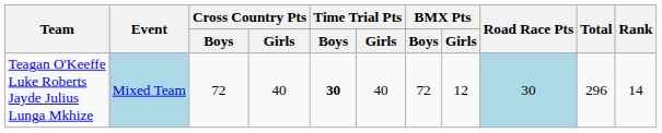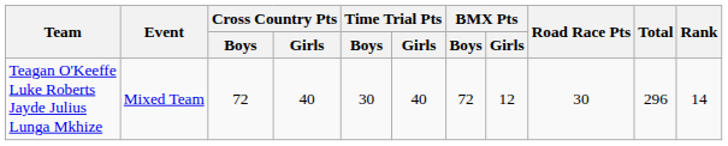Teagan O'Keeffe Luke Roberts Jayde Julius Lunga Mkhize | Event: lightblue background -> no background
Teagan O'Keeffe Luke Roberts Jayde Julius Lunga Mkhize | Time Trial Pts / Boys: bold -> normal
Teagan O'Keeffe Luke Roberts Jayde Julius Lunga Mkhize | Road Race Pts: lightblue background -> no background
